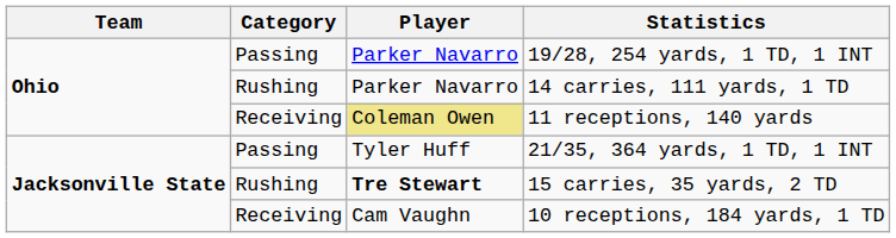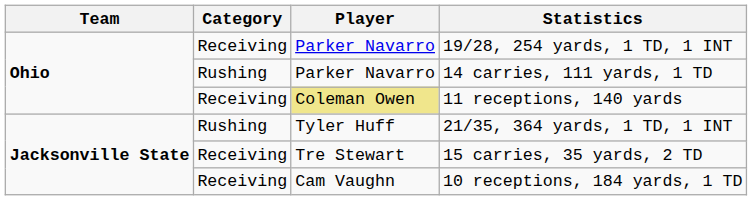19/28, 254 yards, 1 TD, 1 INT | Category: Passing -> Receiving
21/35, 364 yards, 1 TD, 1 INT | Category: Passing -> Rushing
15 carries, 35 yards, 2 TD | Category: Rushing -> Receiving
15 carries, 35 yards, 2 TD | Player: bold -> normal
